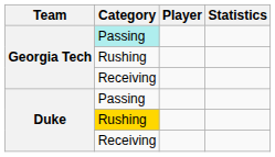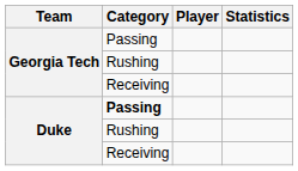Georgia Tech / Passing | Category: paleturquoise background -> no background
Duke / Passing | Category: normal -> bold
Duke / Rushing | Category: gold background -> no background
